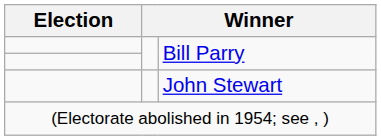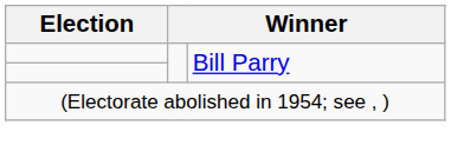- row: John Stewart
